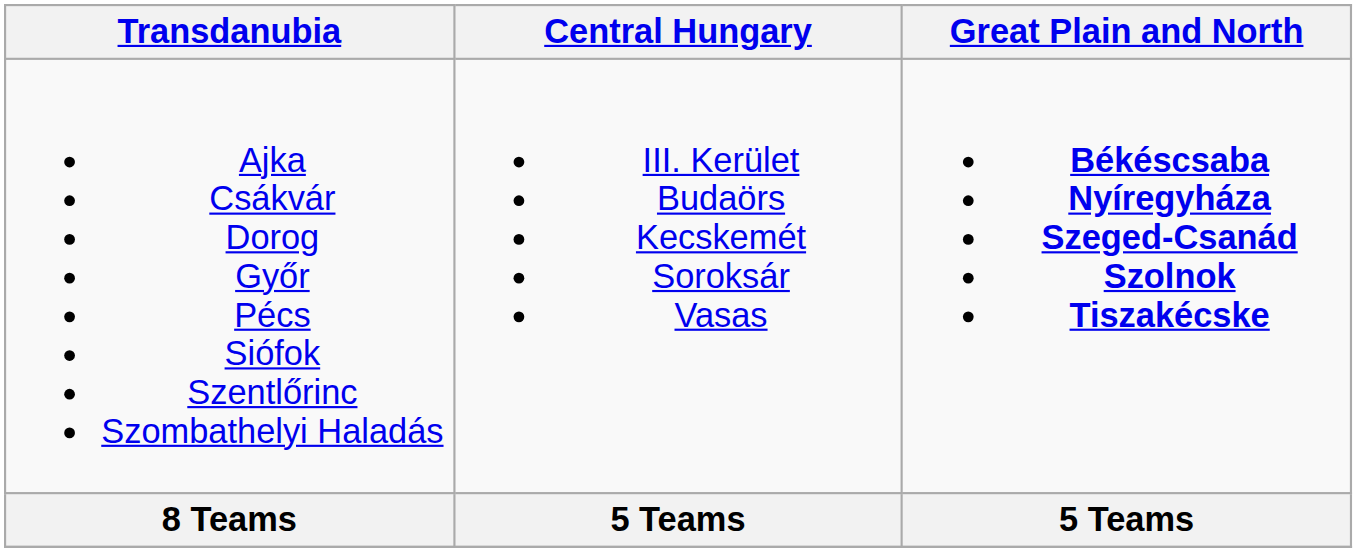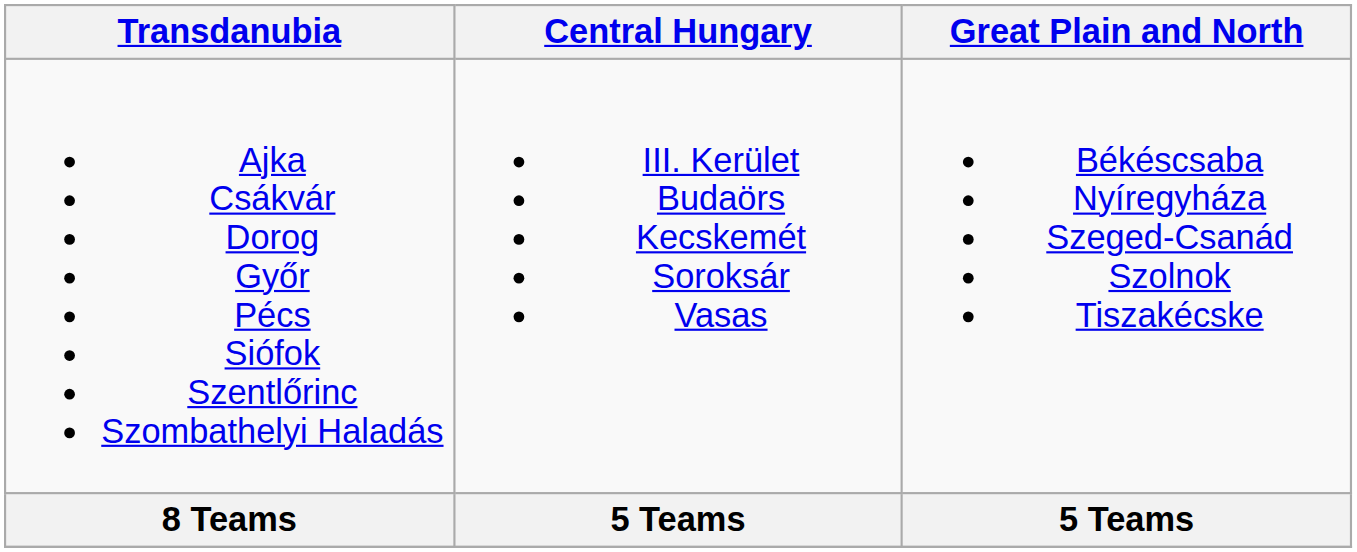row 2 | Great Plain and North: bold -> normal
